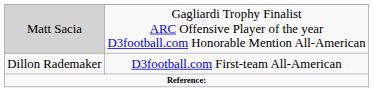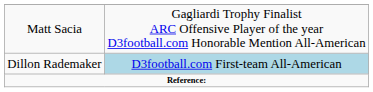Matt Sacia | column 1: lightgrey background -> no background
Dillon Rademaker | column 2: no background -> lightblue background
